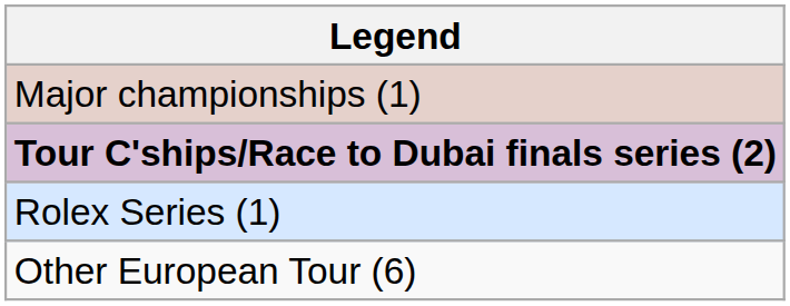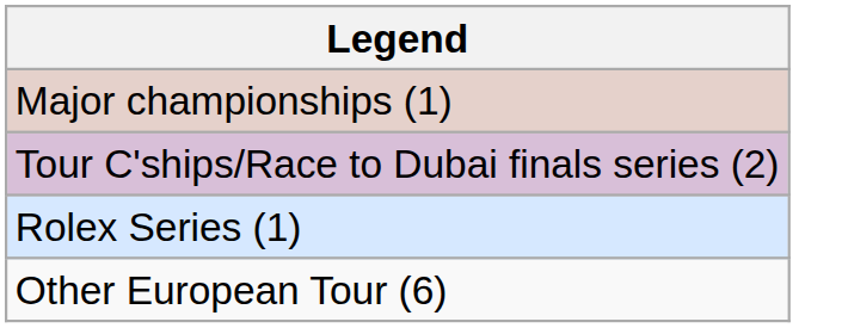row 3 | column 1: bold -> normal
